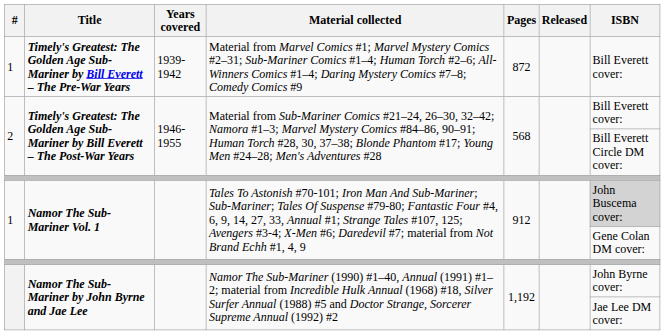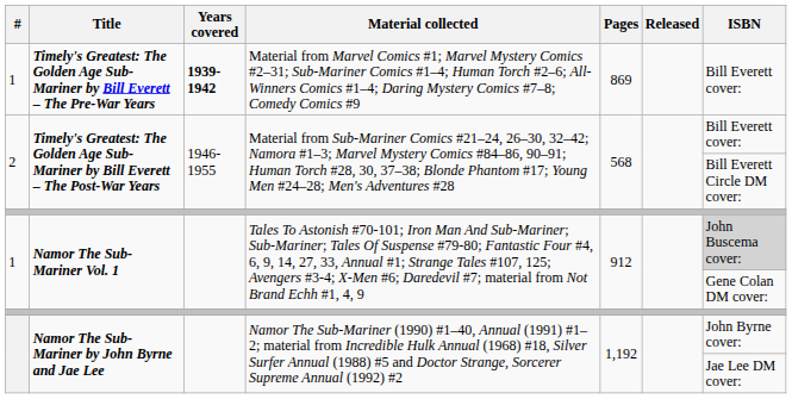row 2 | Years covered: normal -> bold
row 2 | Pages: 872 -> 869
